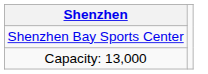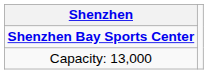Shenzhen Bay Sports Center | Shenzhen: normal -> bold
